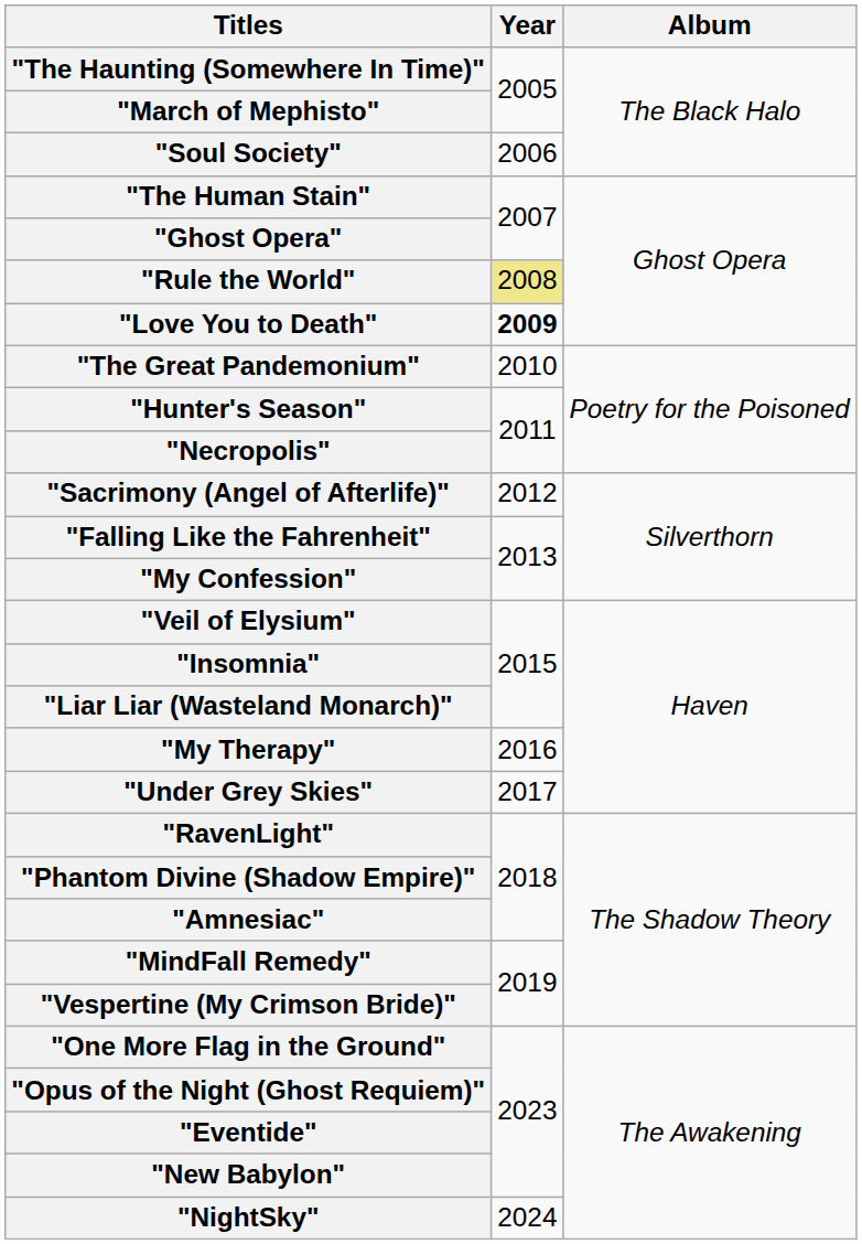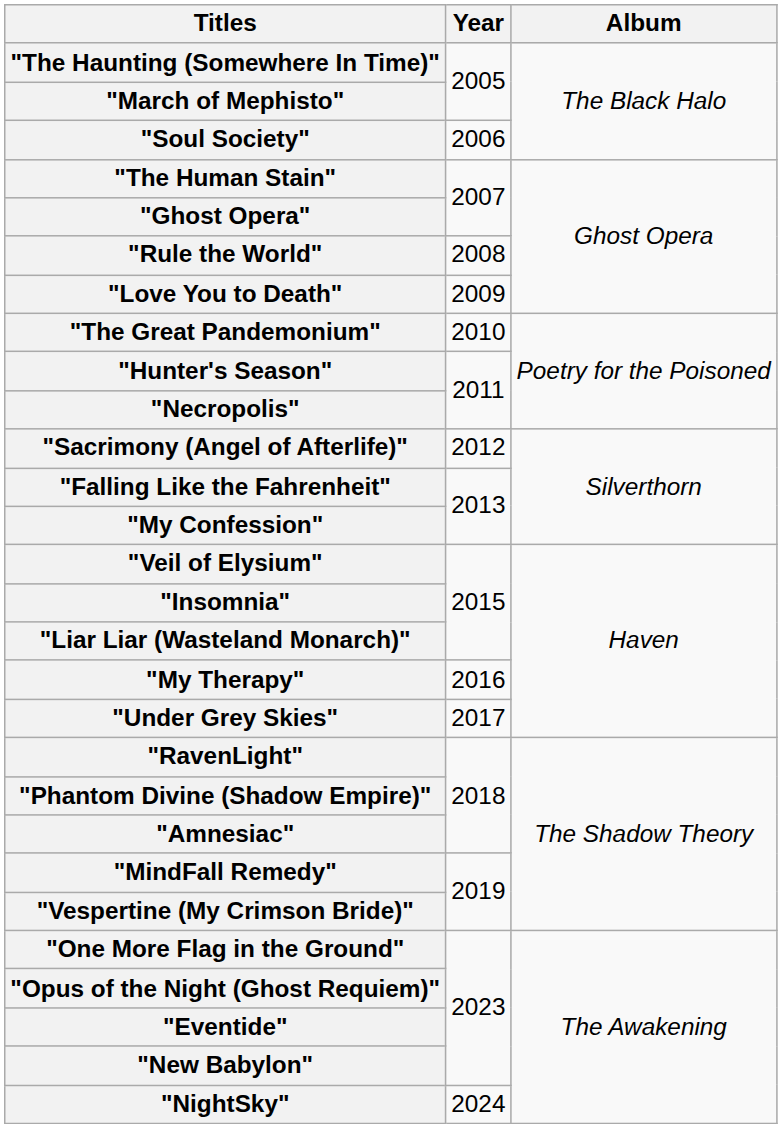"Rule the World" | Year: khaki background -> no background
"Love You to Death" | Year: bold -> normal
